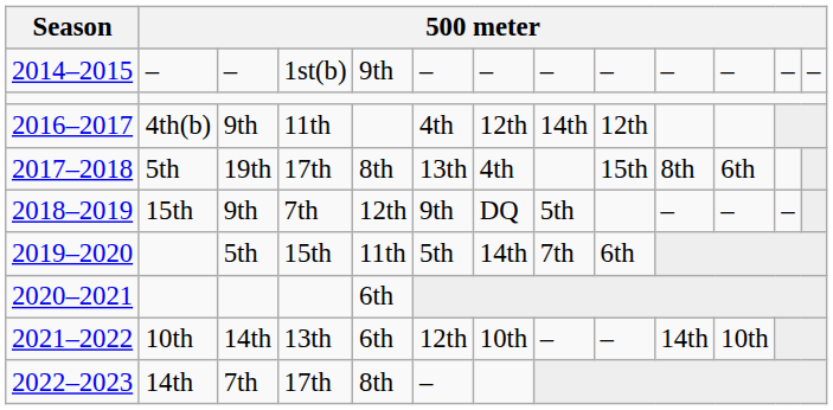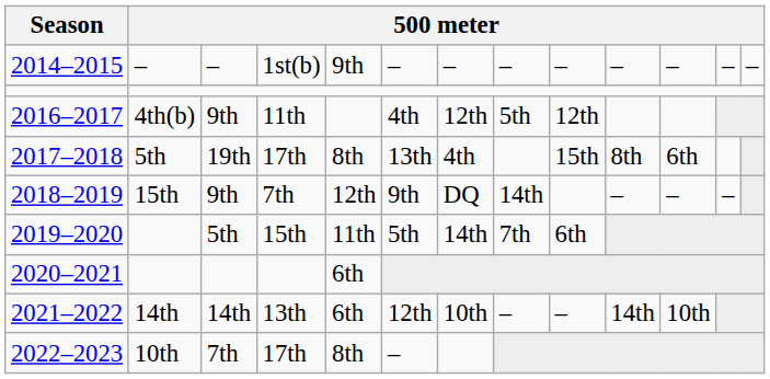2016–2017 | column 8: 14th -> 5th
2018–2019 | column 8: 5th -> 14th
2021–2022 | column 2: 10th -> 14th
2022–2023 | column 2: 14th -> 10th
